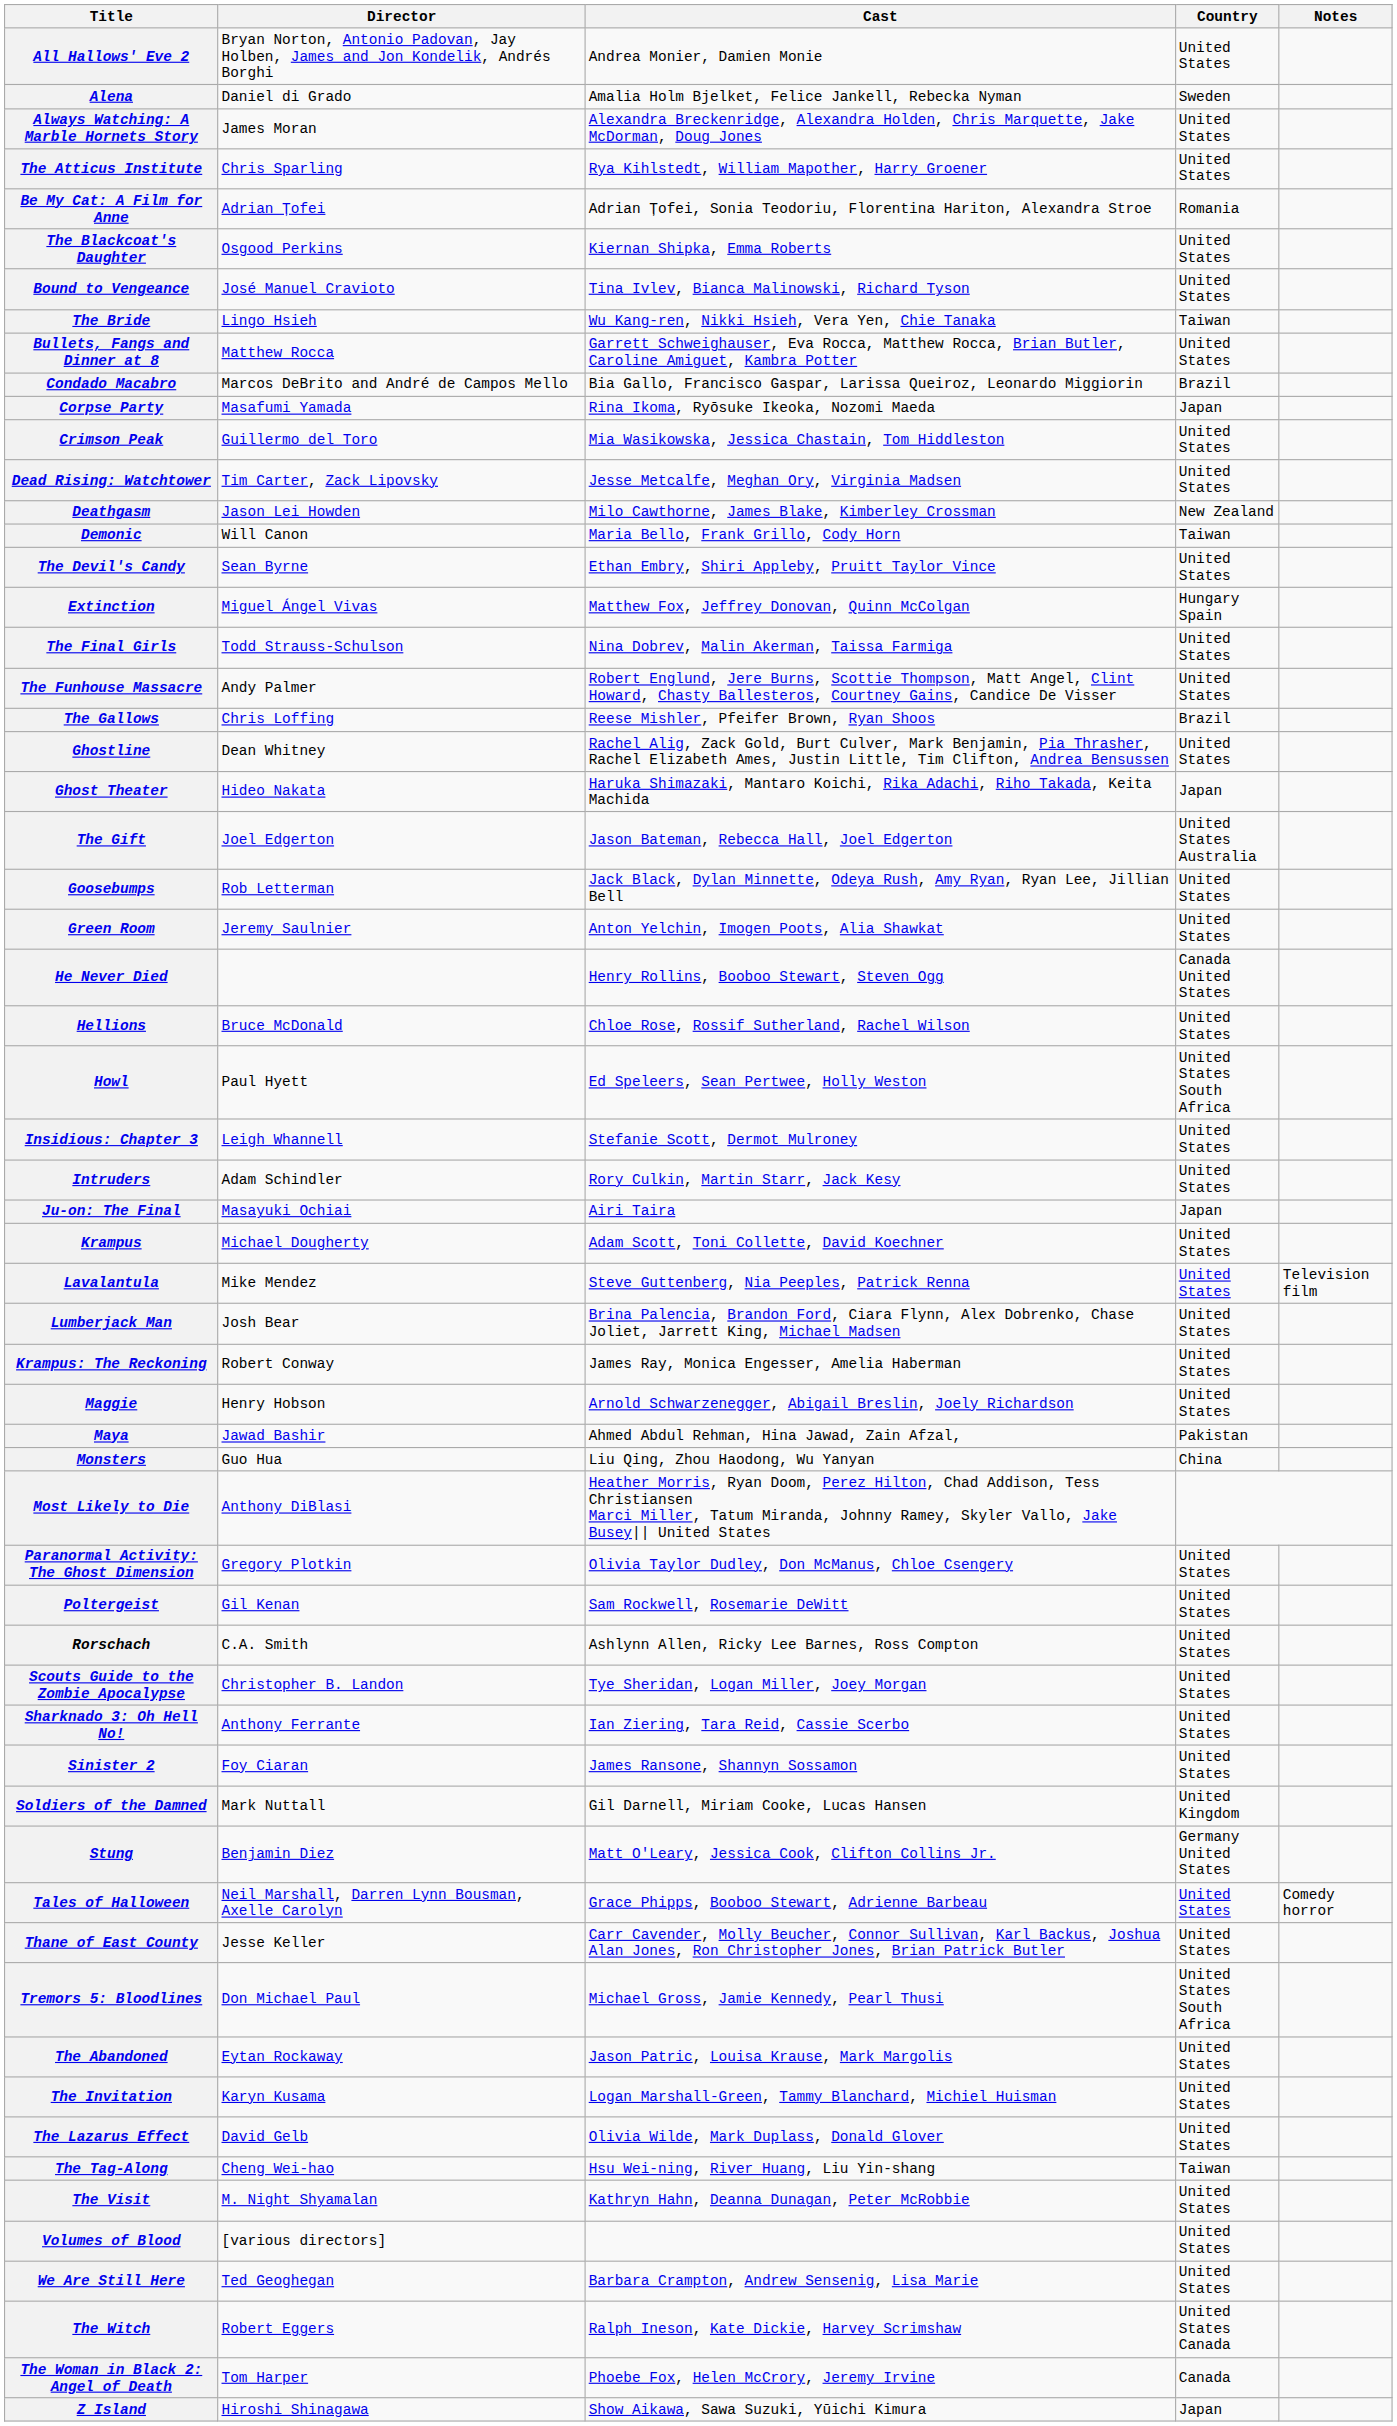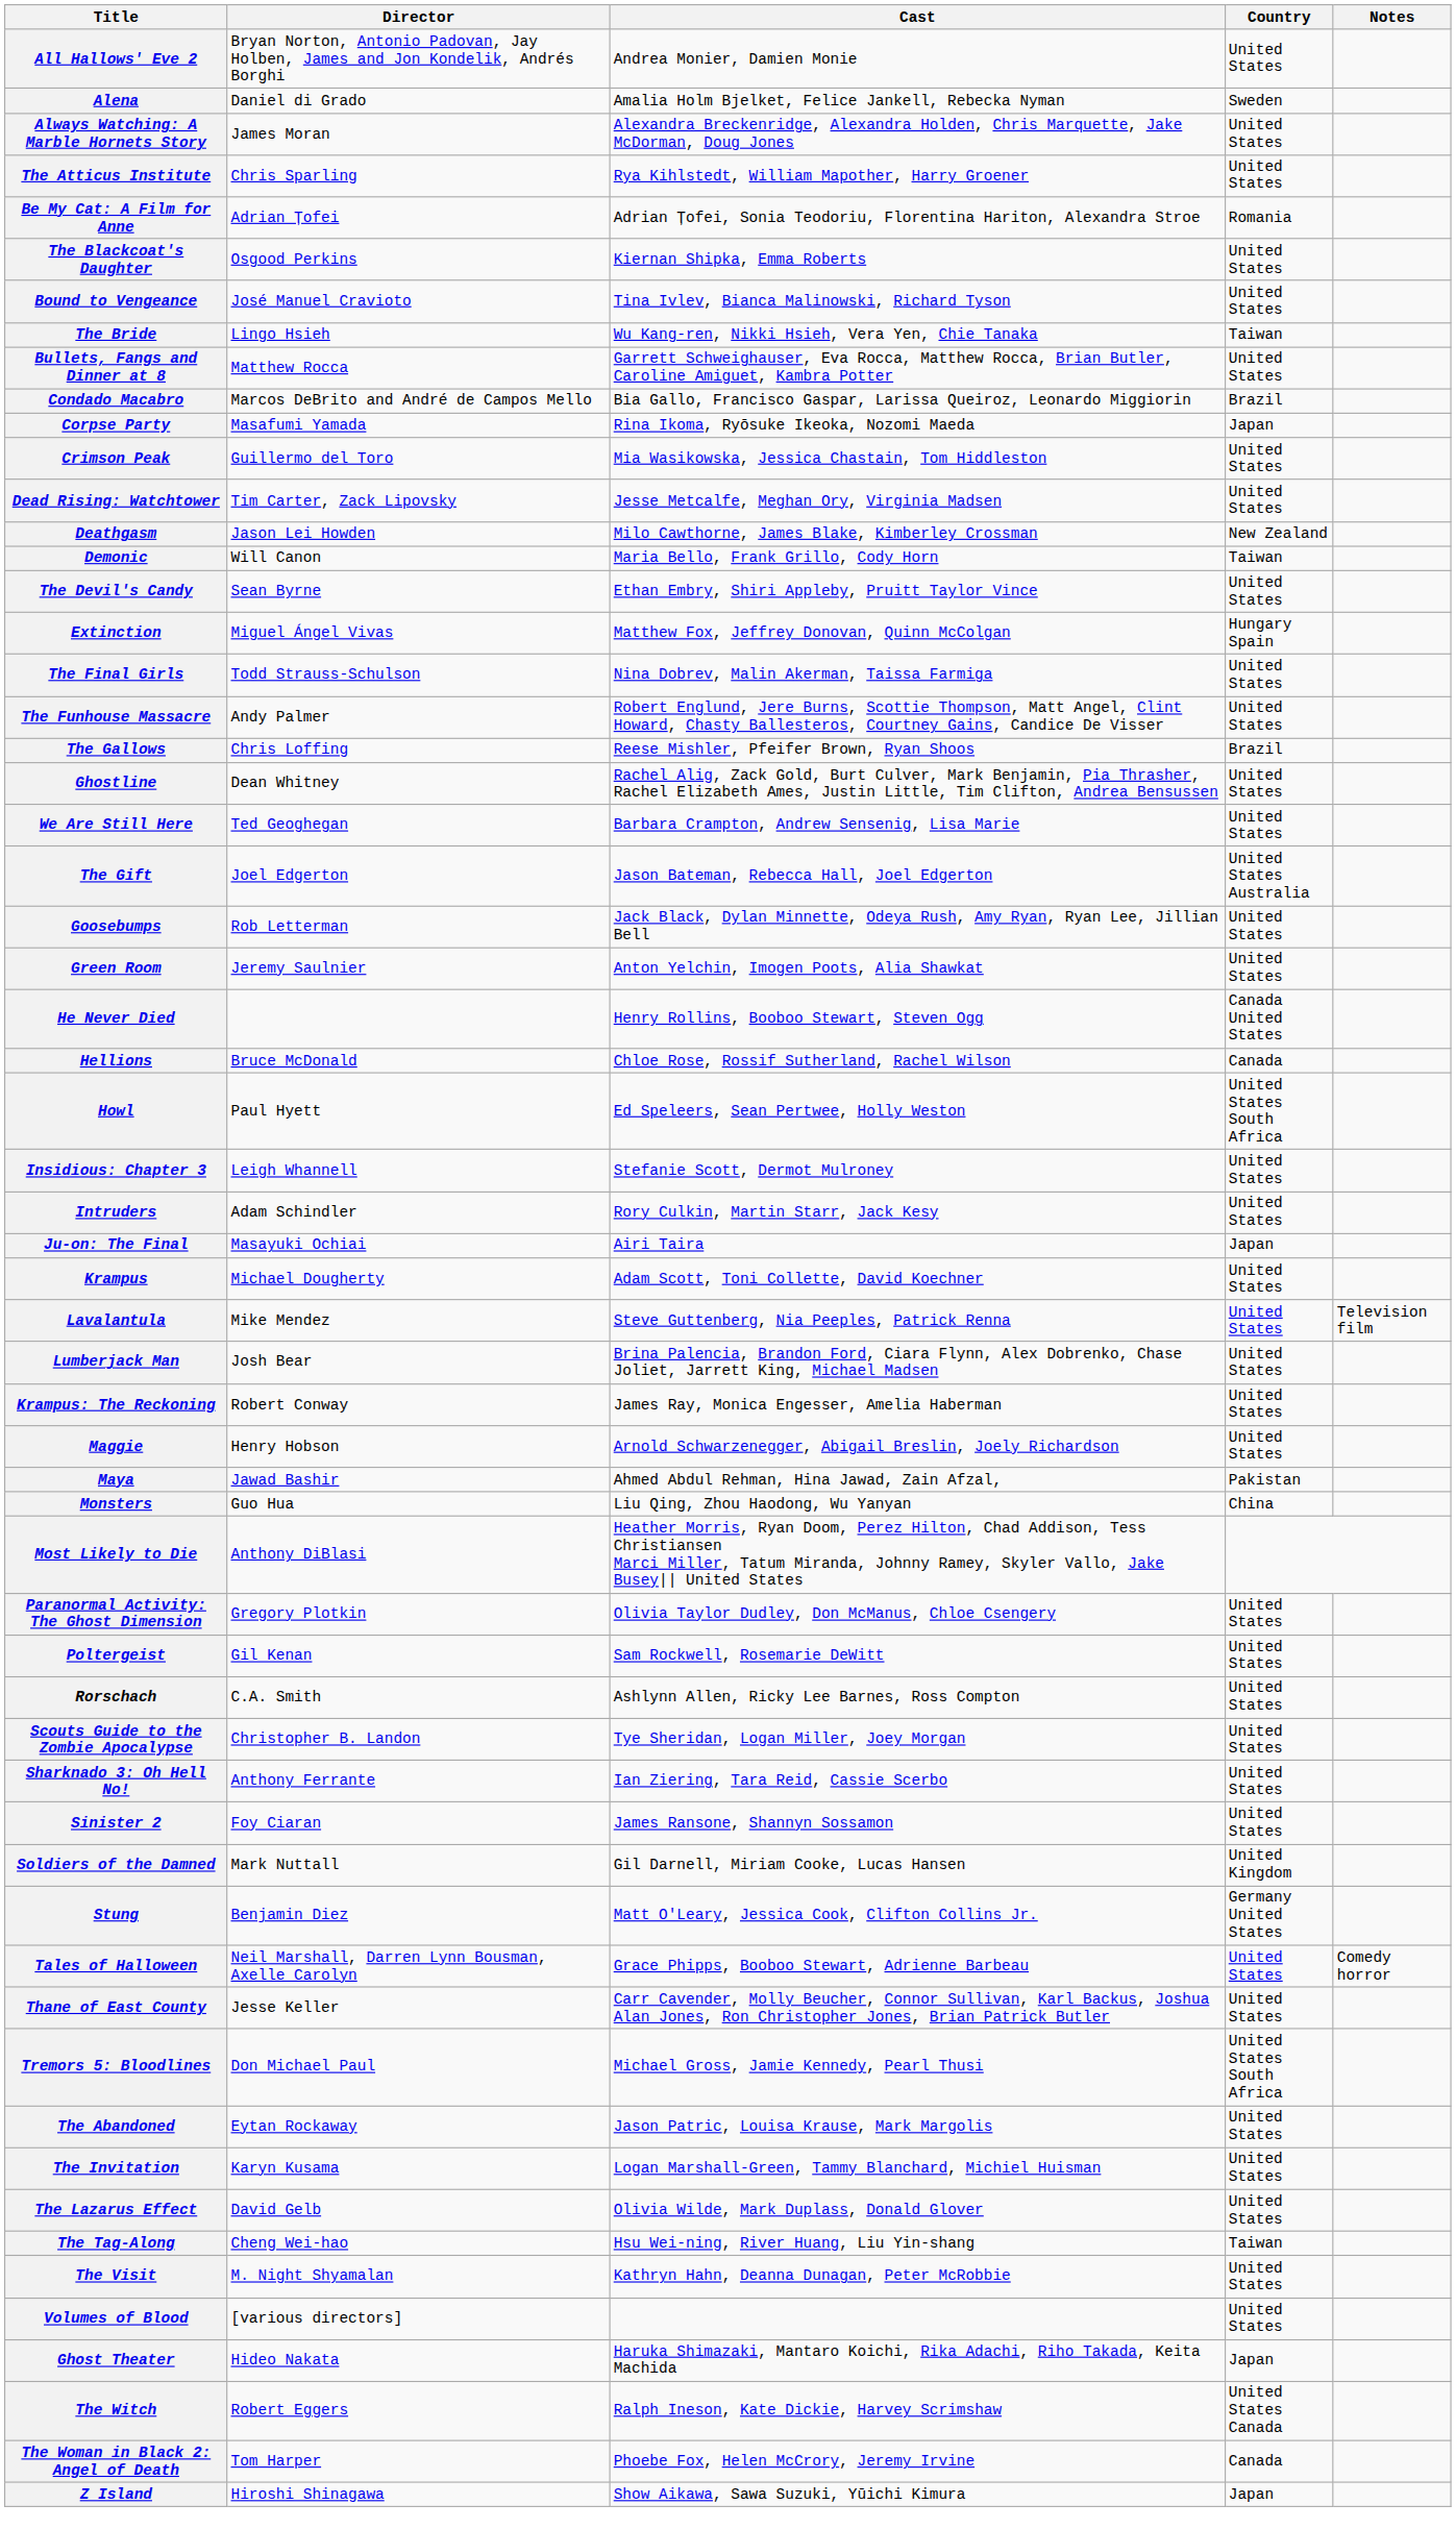rows swapped: Ghost Theater <-> We Are Still Here
Hellions | Country: United States -> Canada
